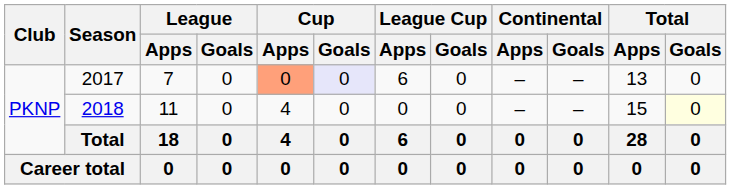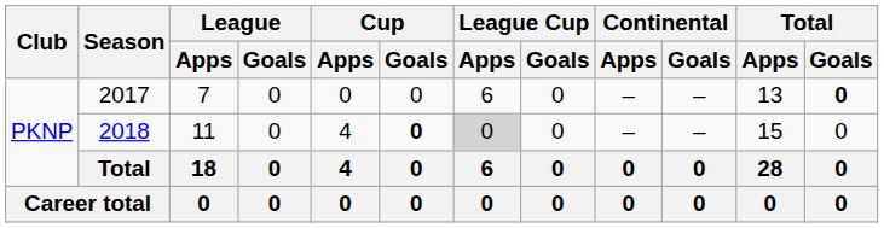2017 | Cup / Apps: lightsalmon background -> no background
2017 | Cup / Goals: lavender background -> no background
2017 | Total / Goals: normal -> bold
2018 | Cup / Goals: normal -> bold
2018 | League Cup / Apps: no background -> lightgrey background
2018 | Total / Goals: lightyellow background -> no background
